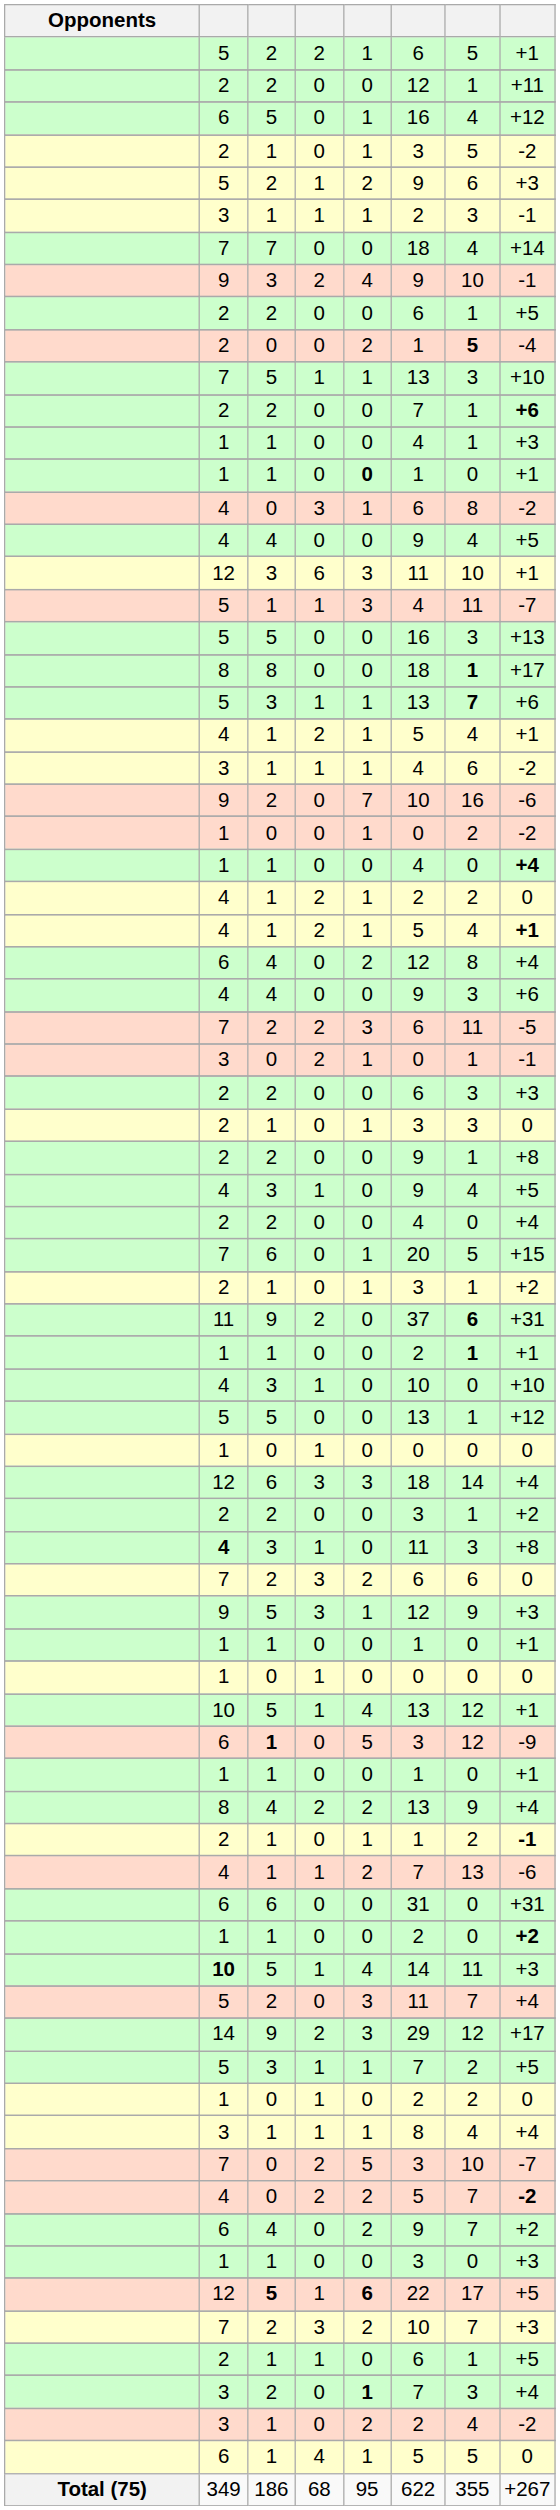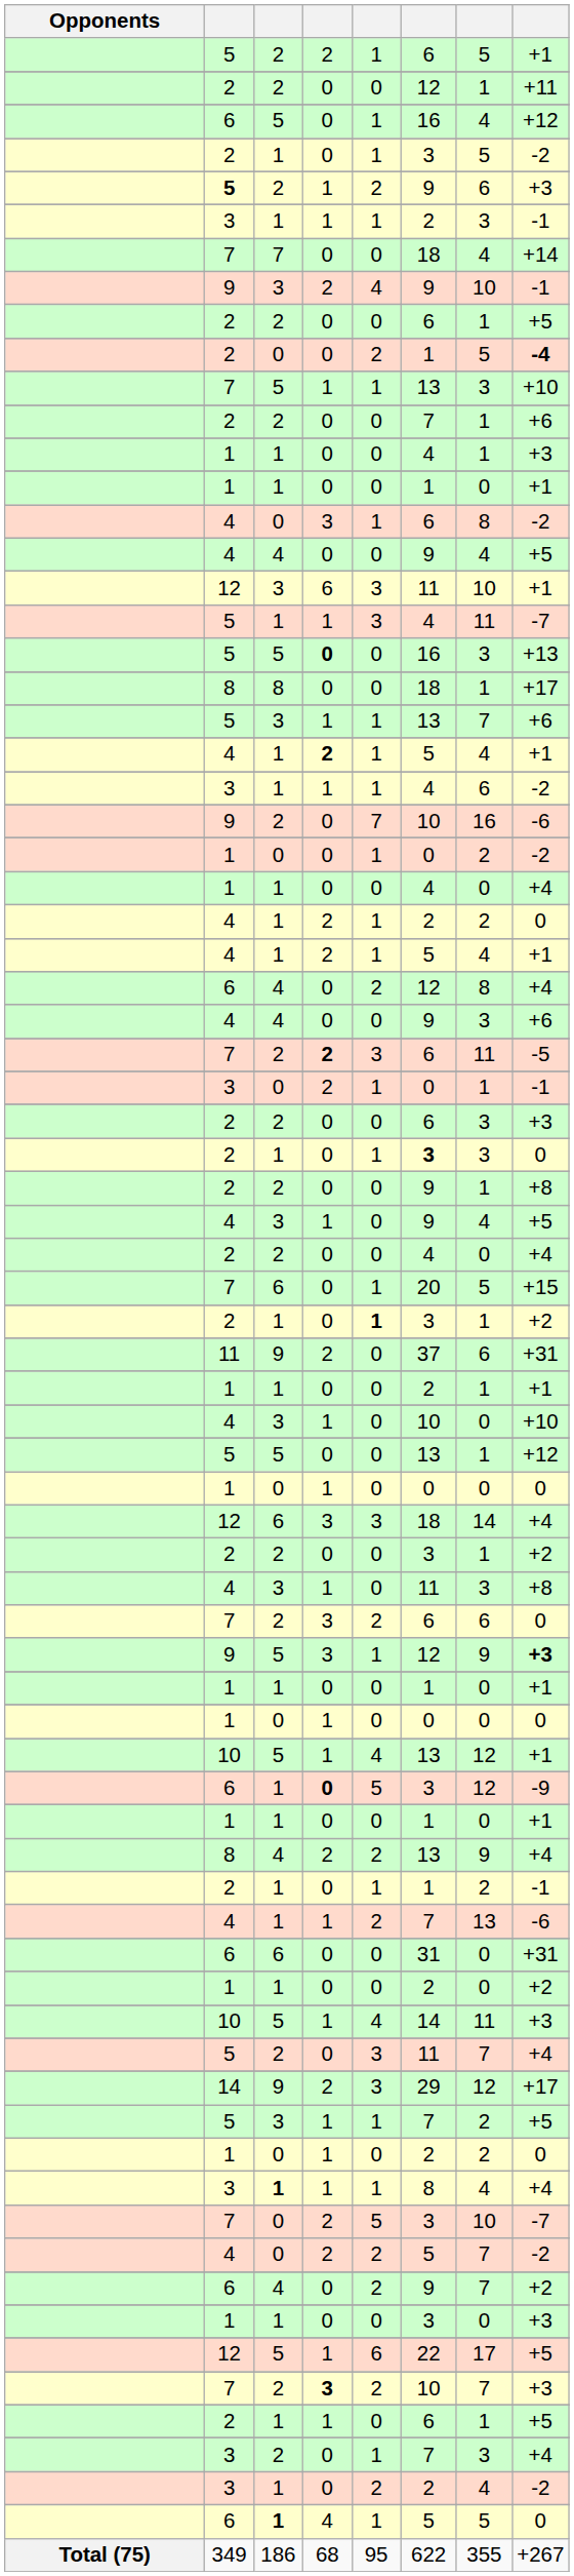row 6 | column 2: normal -> bold
row 11 | column 7: bold -> normal
row 11 | column 8: normal -> bold
row 13 | column 8: bold -> normal
row 15 | column 5: bold -> normal
row 20 | column 4: normal -> bold
row 21 | column 7: bold -> normal
row 22 | column 7: bold -> normal
row 23 | column 4: normal -> bold
row 27 | column 8: bold -> normal
row 29 | column 8: bold -> normal
row 32 | column 4: normal -> bold
row 35 | column 6: normal -> bold
row 40 | column 5: normal -> bold
row 41 | column 7: bold -> normal
row 42 | column 7: bold -> normal
row 48 | column 2: bold -> normal
row 50 | column 8: normal -> bold
row 54 | column 3: bold -> normal
row 54 | column 4: normal -> bold
row 57 | column 8: bold -> normal
row 60 | column 8: bold -> normal
row 61 | column 2: bold -> normal
row 66 | column 3: normal -> bold
row 68 | column 8: bold -> normal
row 71 | column 3: bold -> normal
row 71 | column 5: bold -> normal
row 72 | column 4: normal -> bold
row 74 | column 5: bold -> normal
row 76 | column 3: normal -> bold
